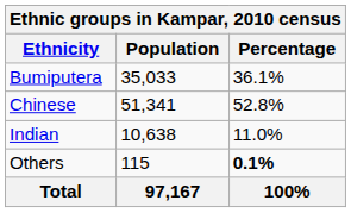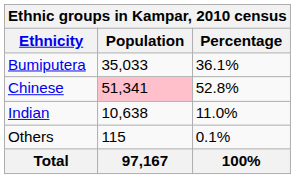Chinese | Population: no background -> pink background
Others | Percentage: bold -> normal
